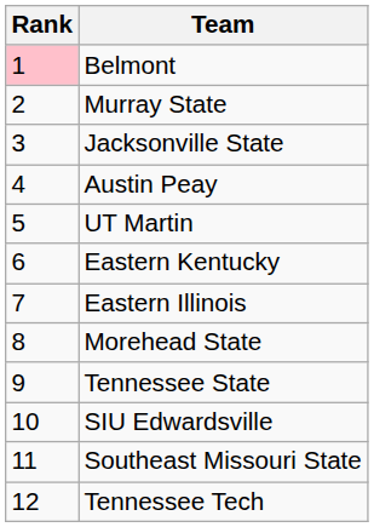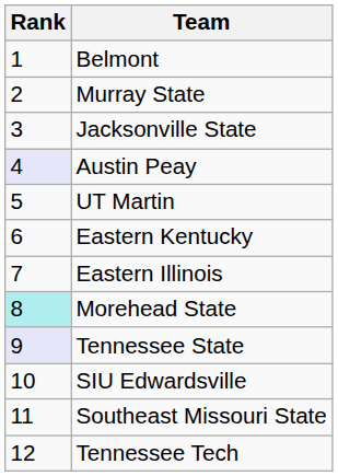Belmont | Rank: pink background -> no background
Austin Peay | Rank: no background -> lavender background
Morehead State | Rank: no background -> paleturquoise background
Tennessee State | Rank: no background -> lavender background
